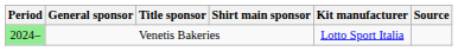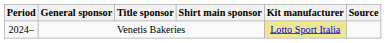Venetis Bakeries | Period: lightgreen background -> no background
Venetis Bakeries | Kit manufacturer: no background -> khaki background
